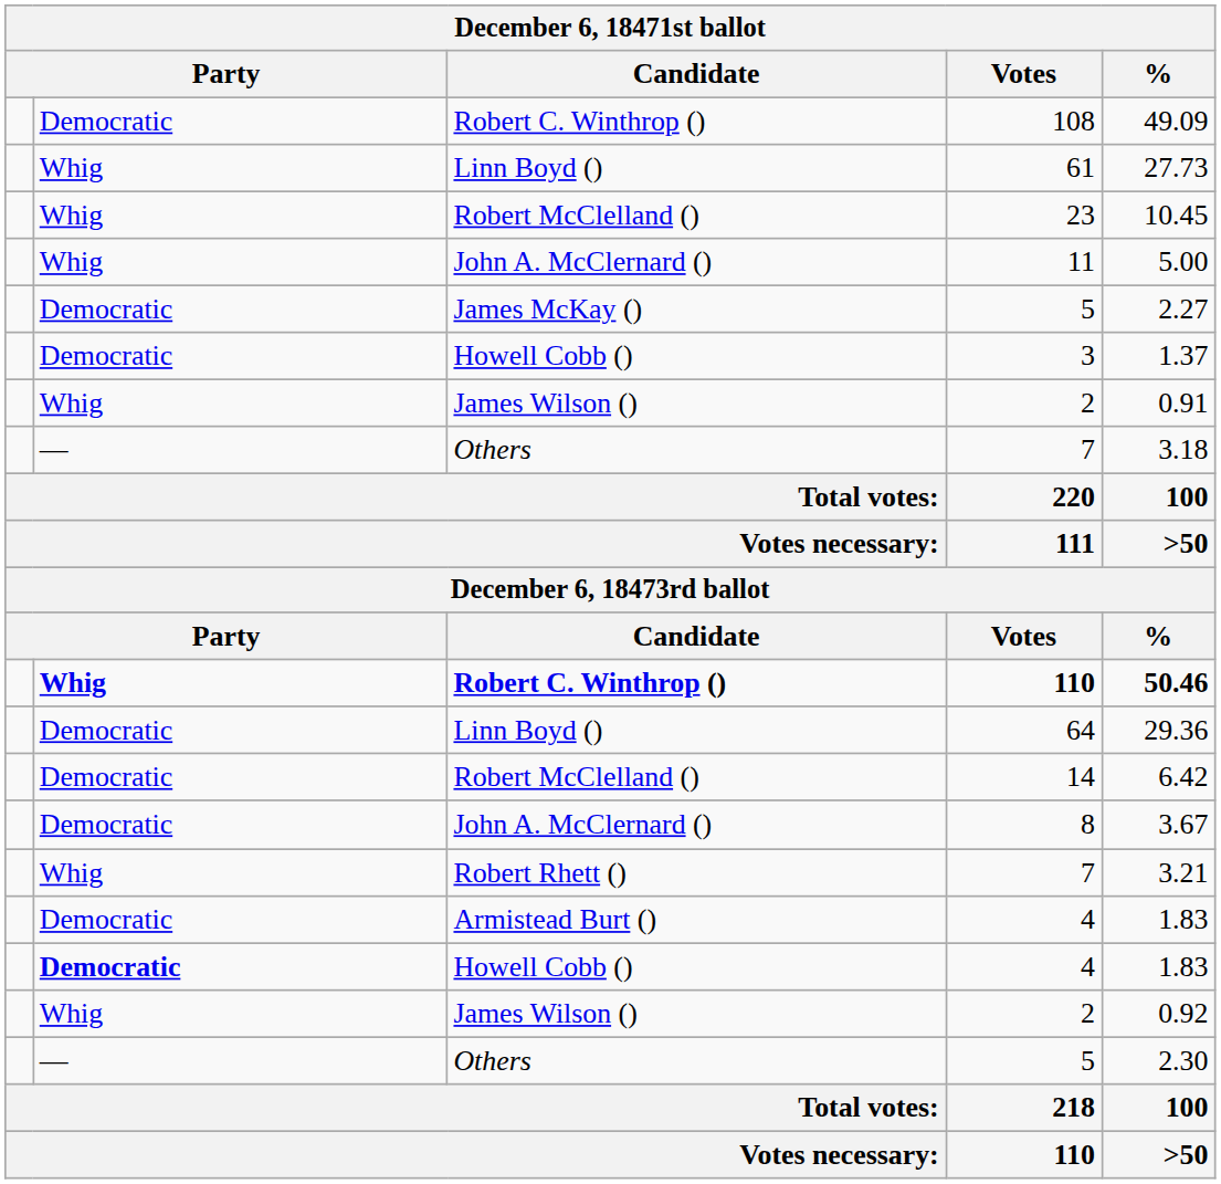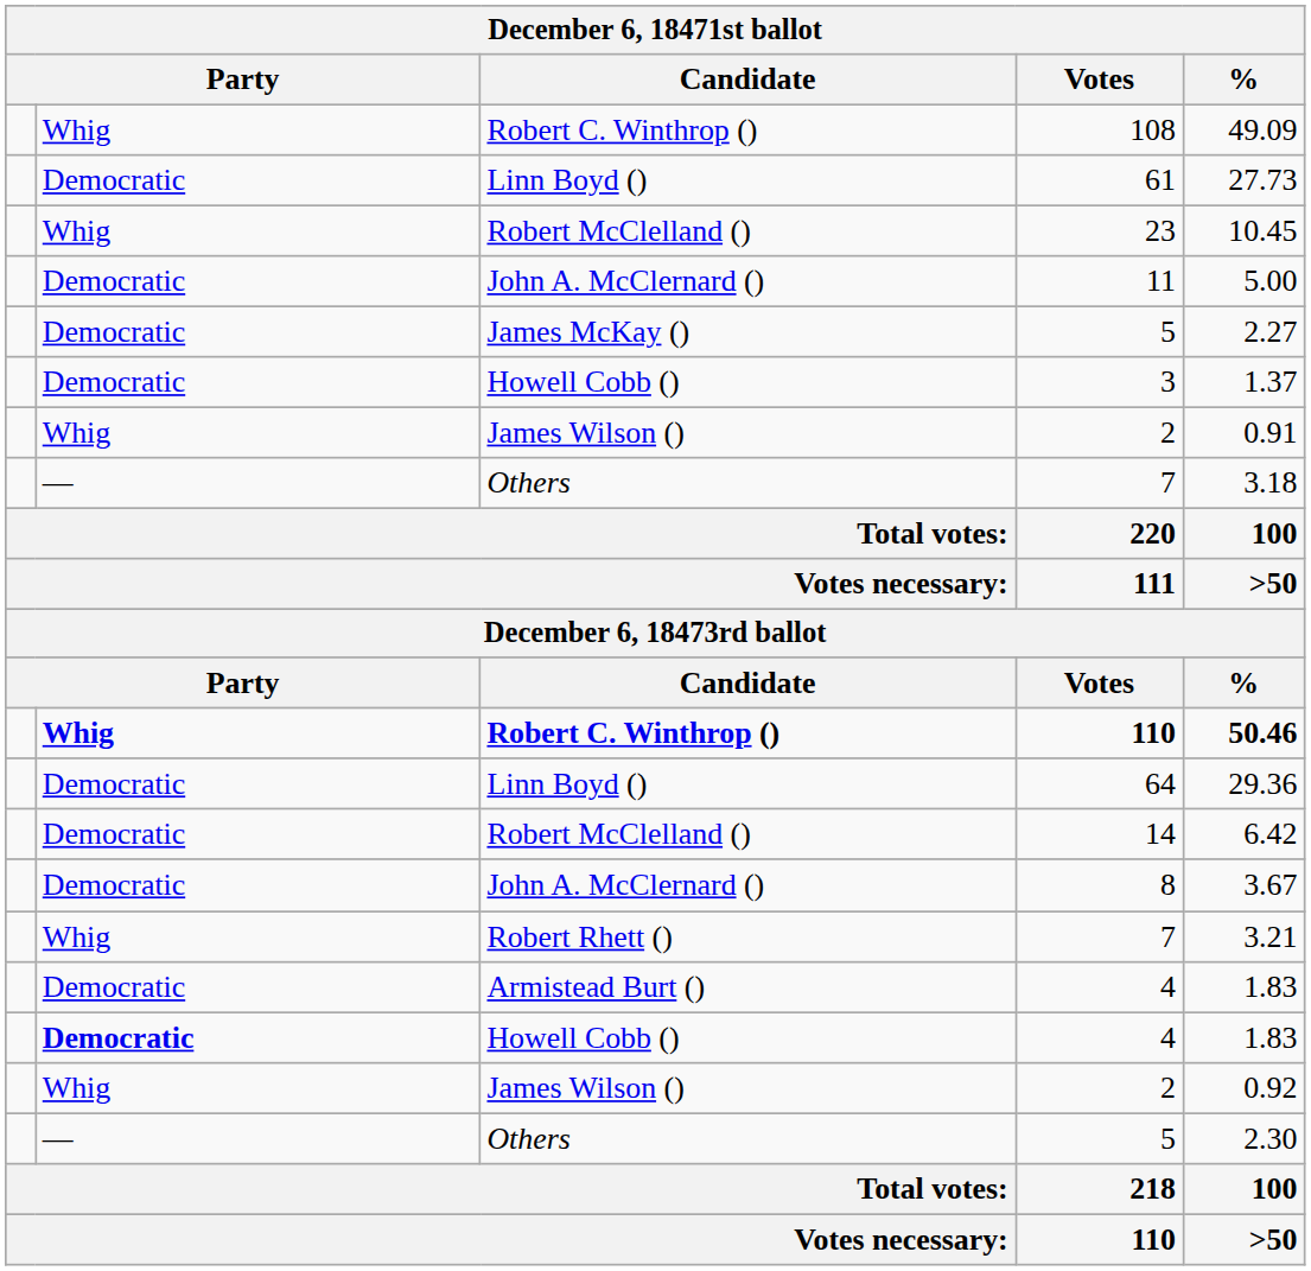108 | column 2: Democratic -> Whig
61 | column 2: Whig -> Democratic
11 | column 2: Whig -> Democratic
